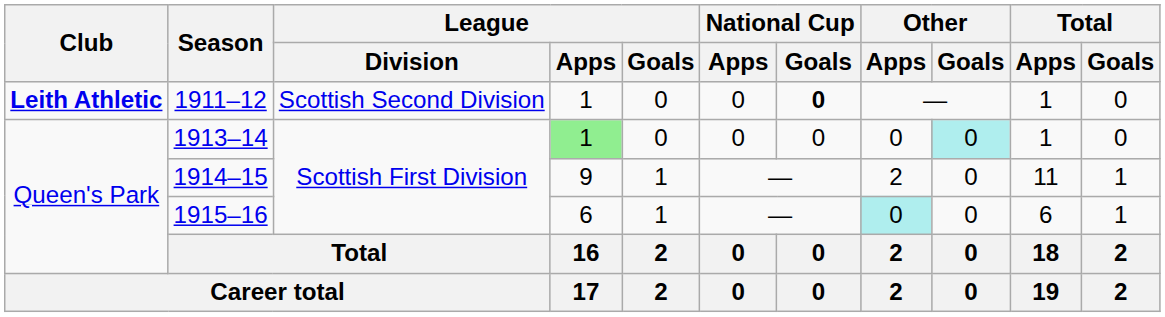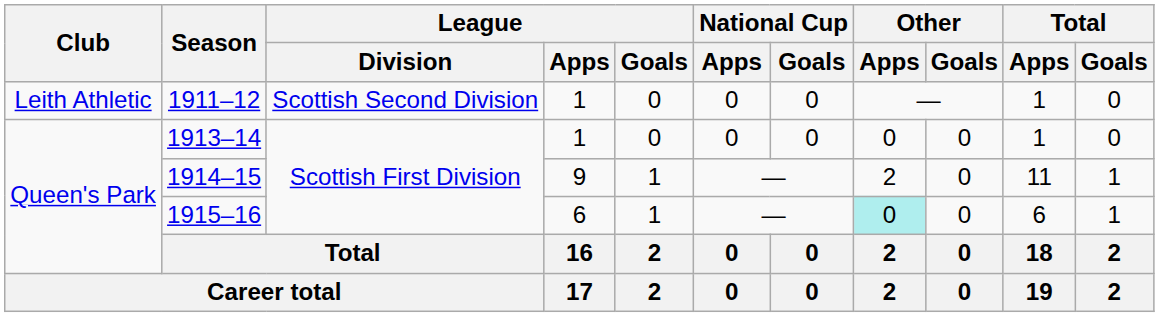1911–12 | Club: bold -> normal
1911–12 | National Cup / Goals: bold -> normal
1913–14 | League / Apps: lightgreen background -> no background
1913–14 | Other / Goals: paleturquoise background -> no background
